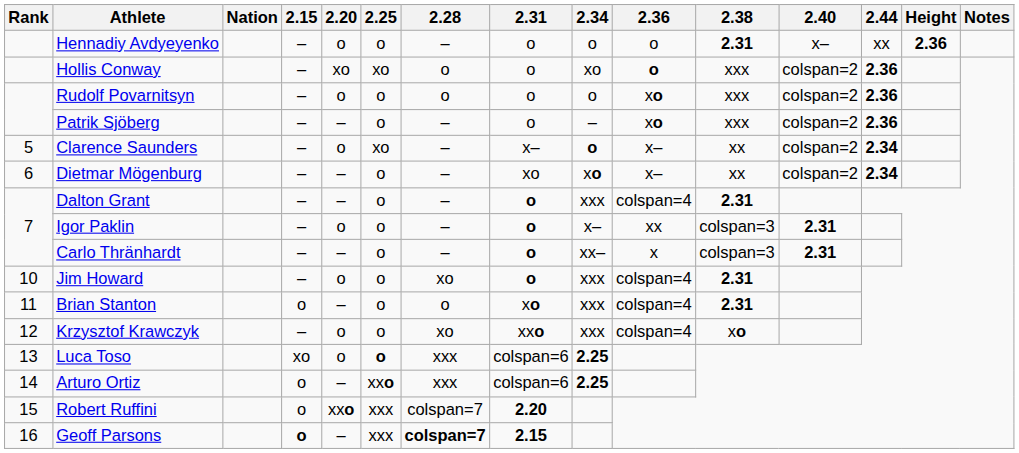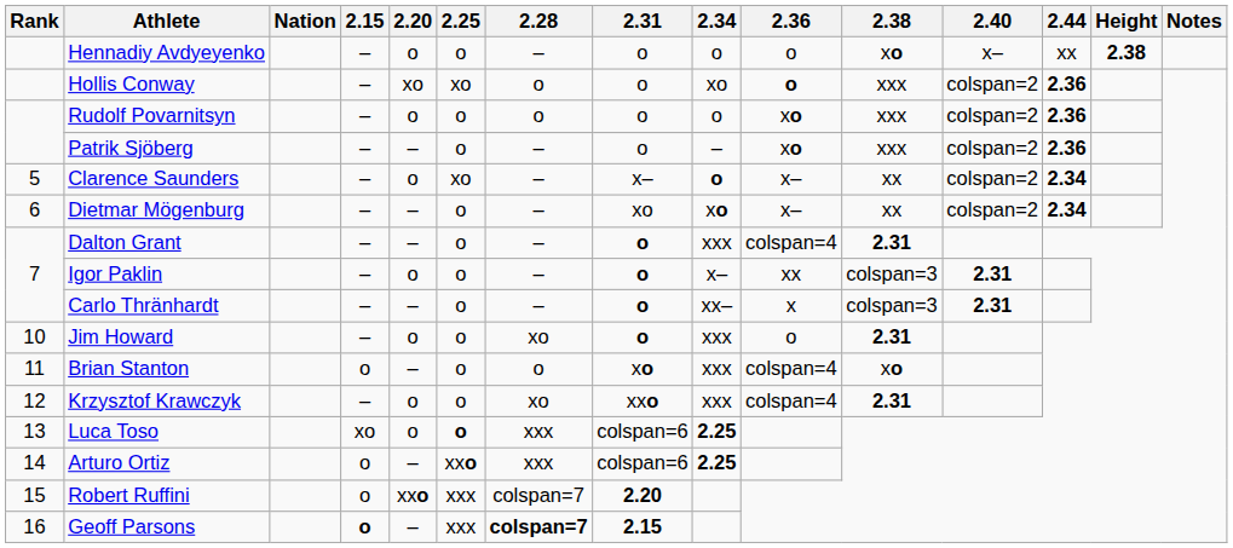Hennadiy Avdyeyenko | 2.38: 2.31 -> xo
Hennadiy Avdyeyenko | Height: 2.36 -> 2.38
Jim Howard | 2.36: colspan=4 -> o
Brian Stanton | 2.38: 2.31 -> xo
Krzysztof Krawczyk | 2.38: xo -> 2.31
